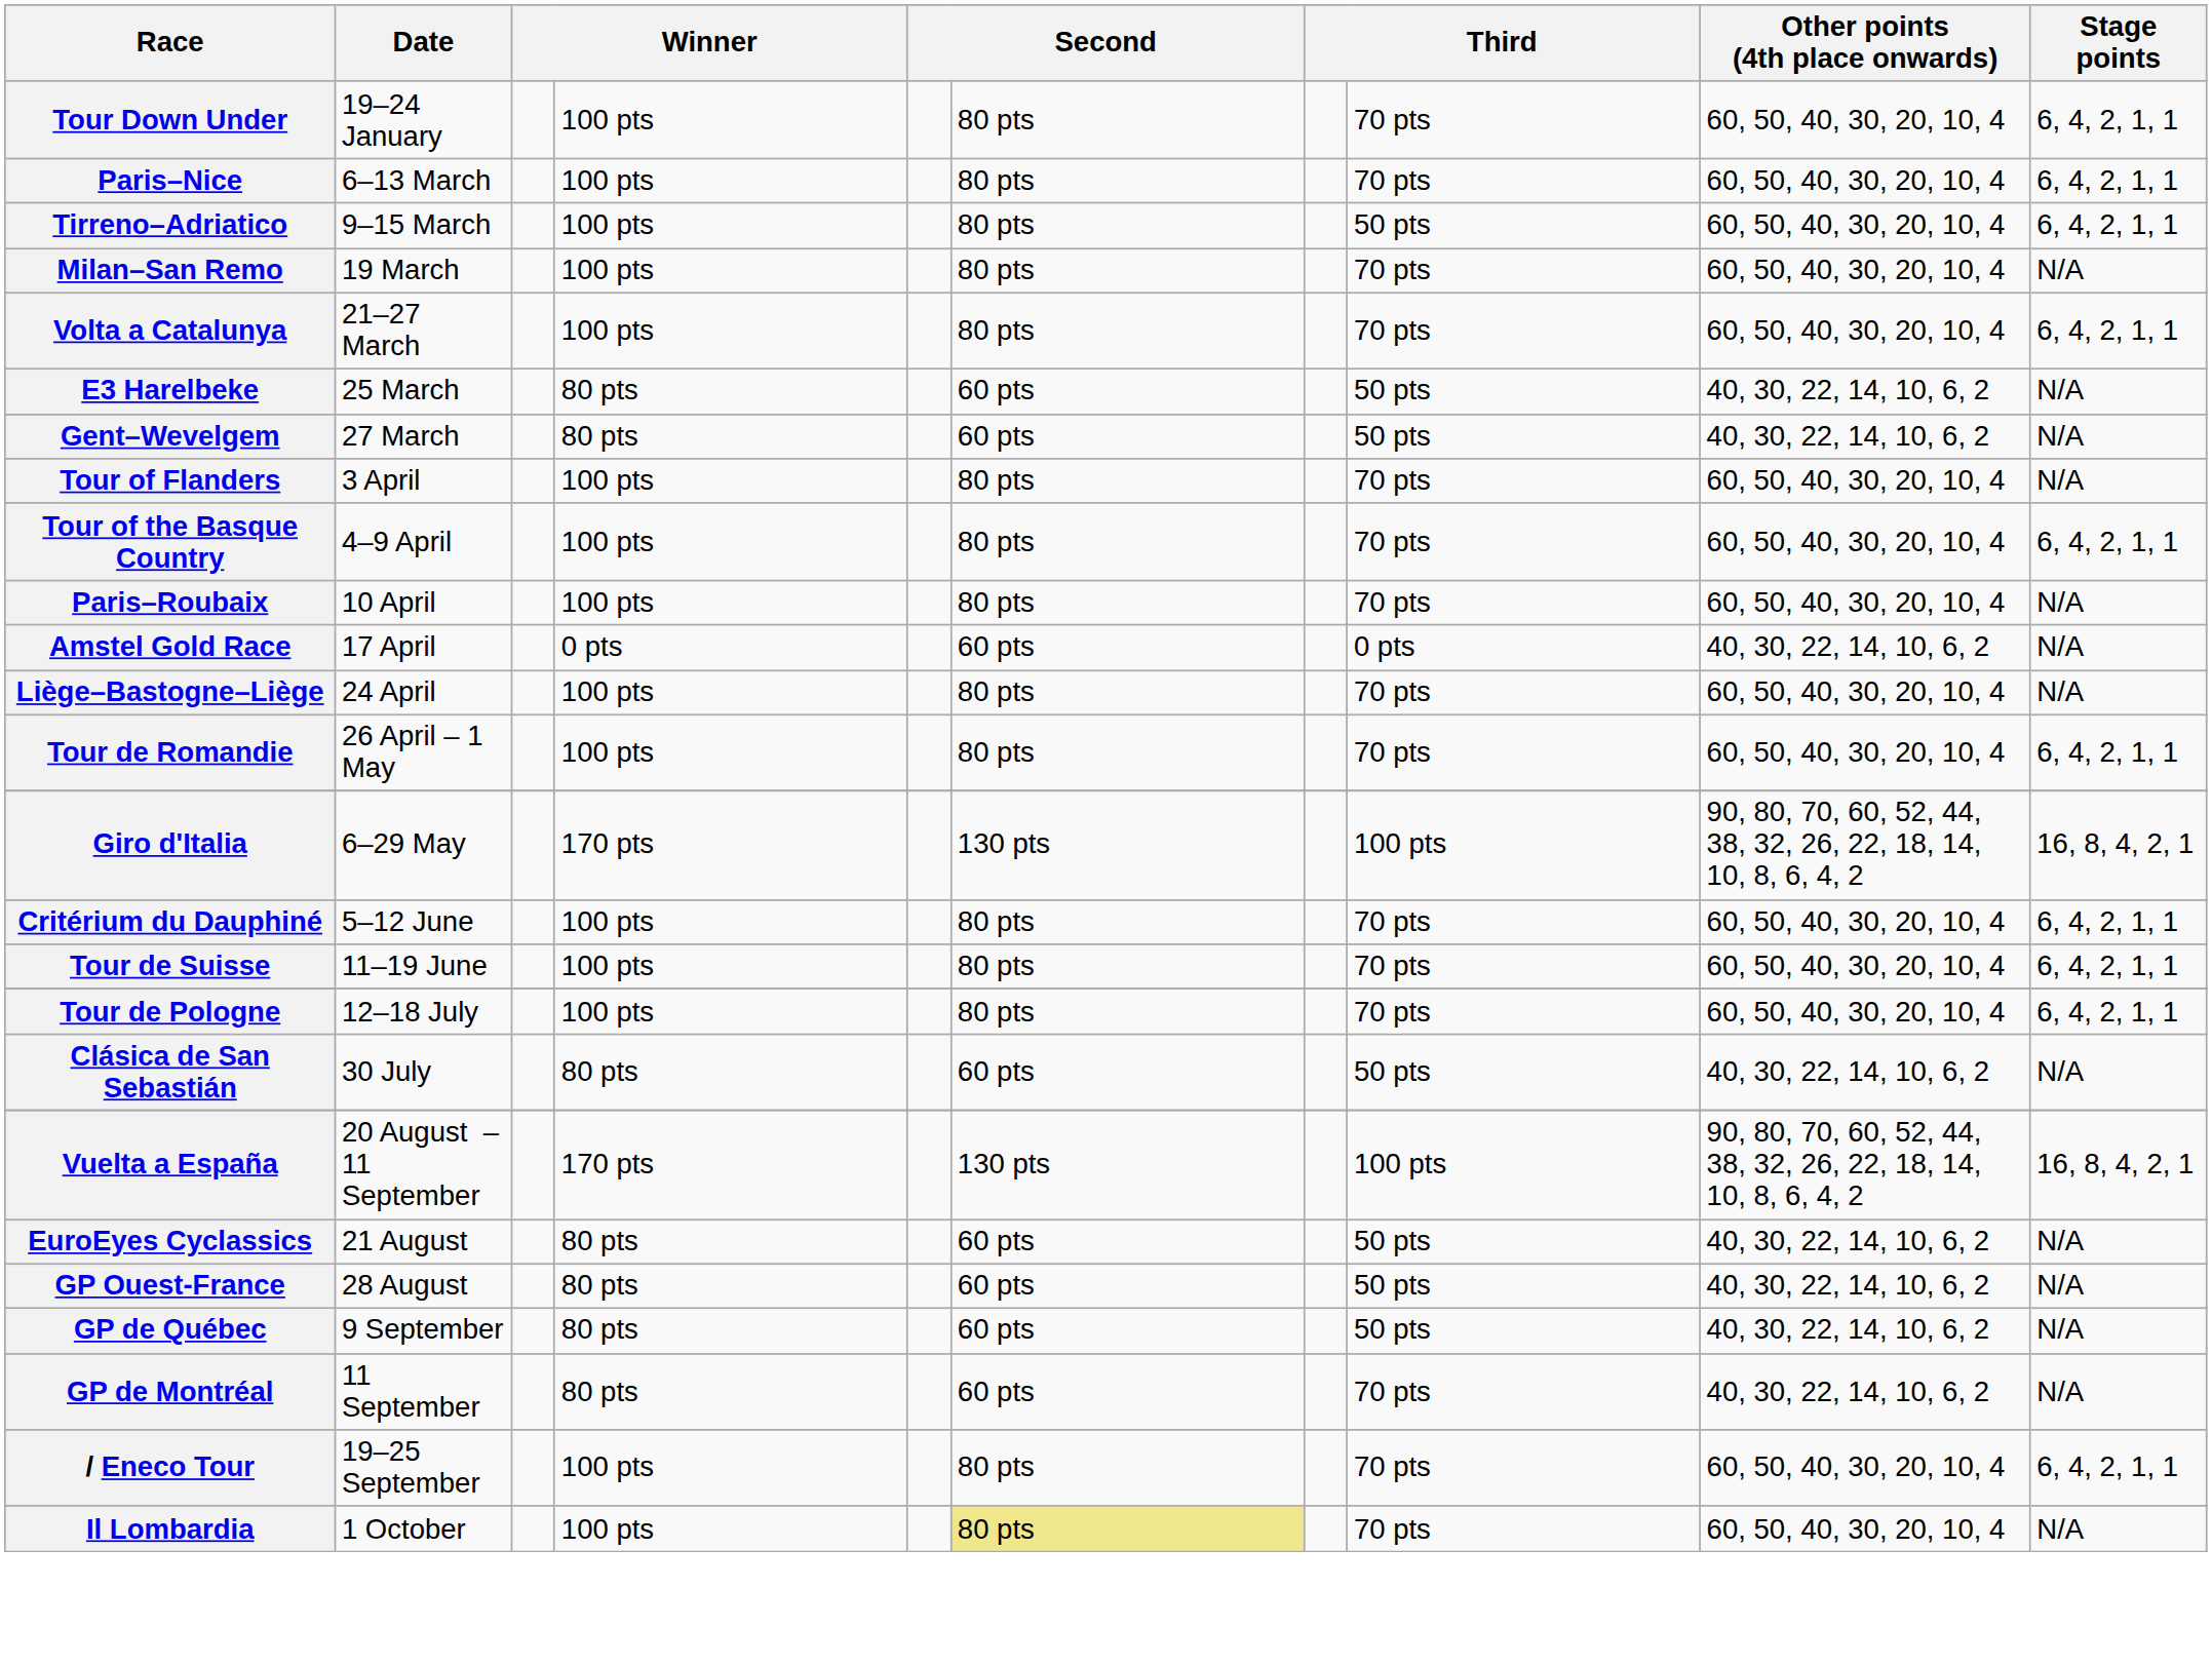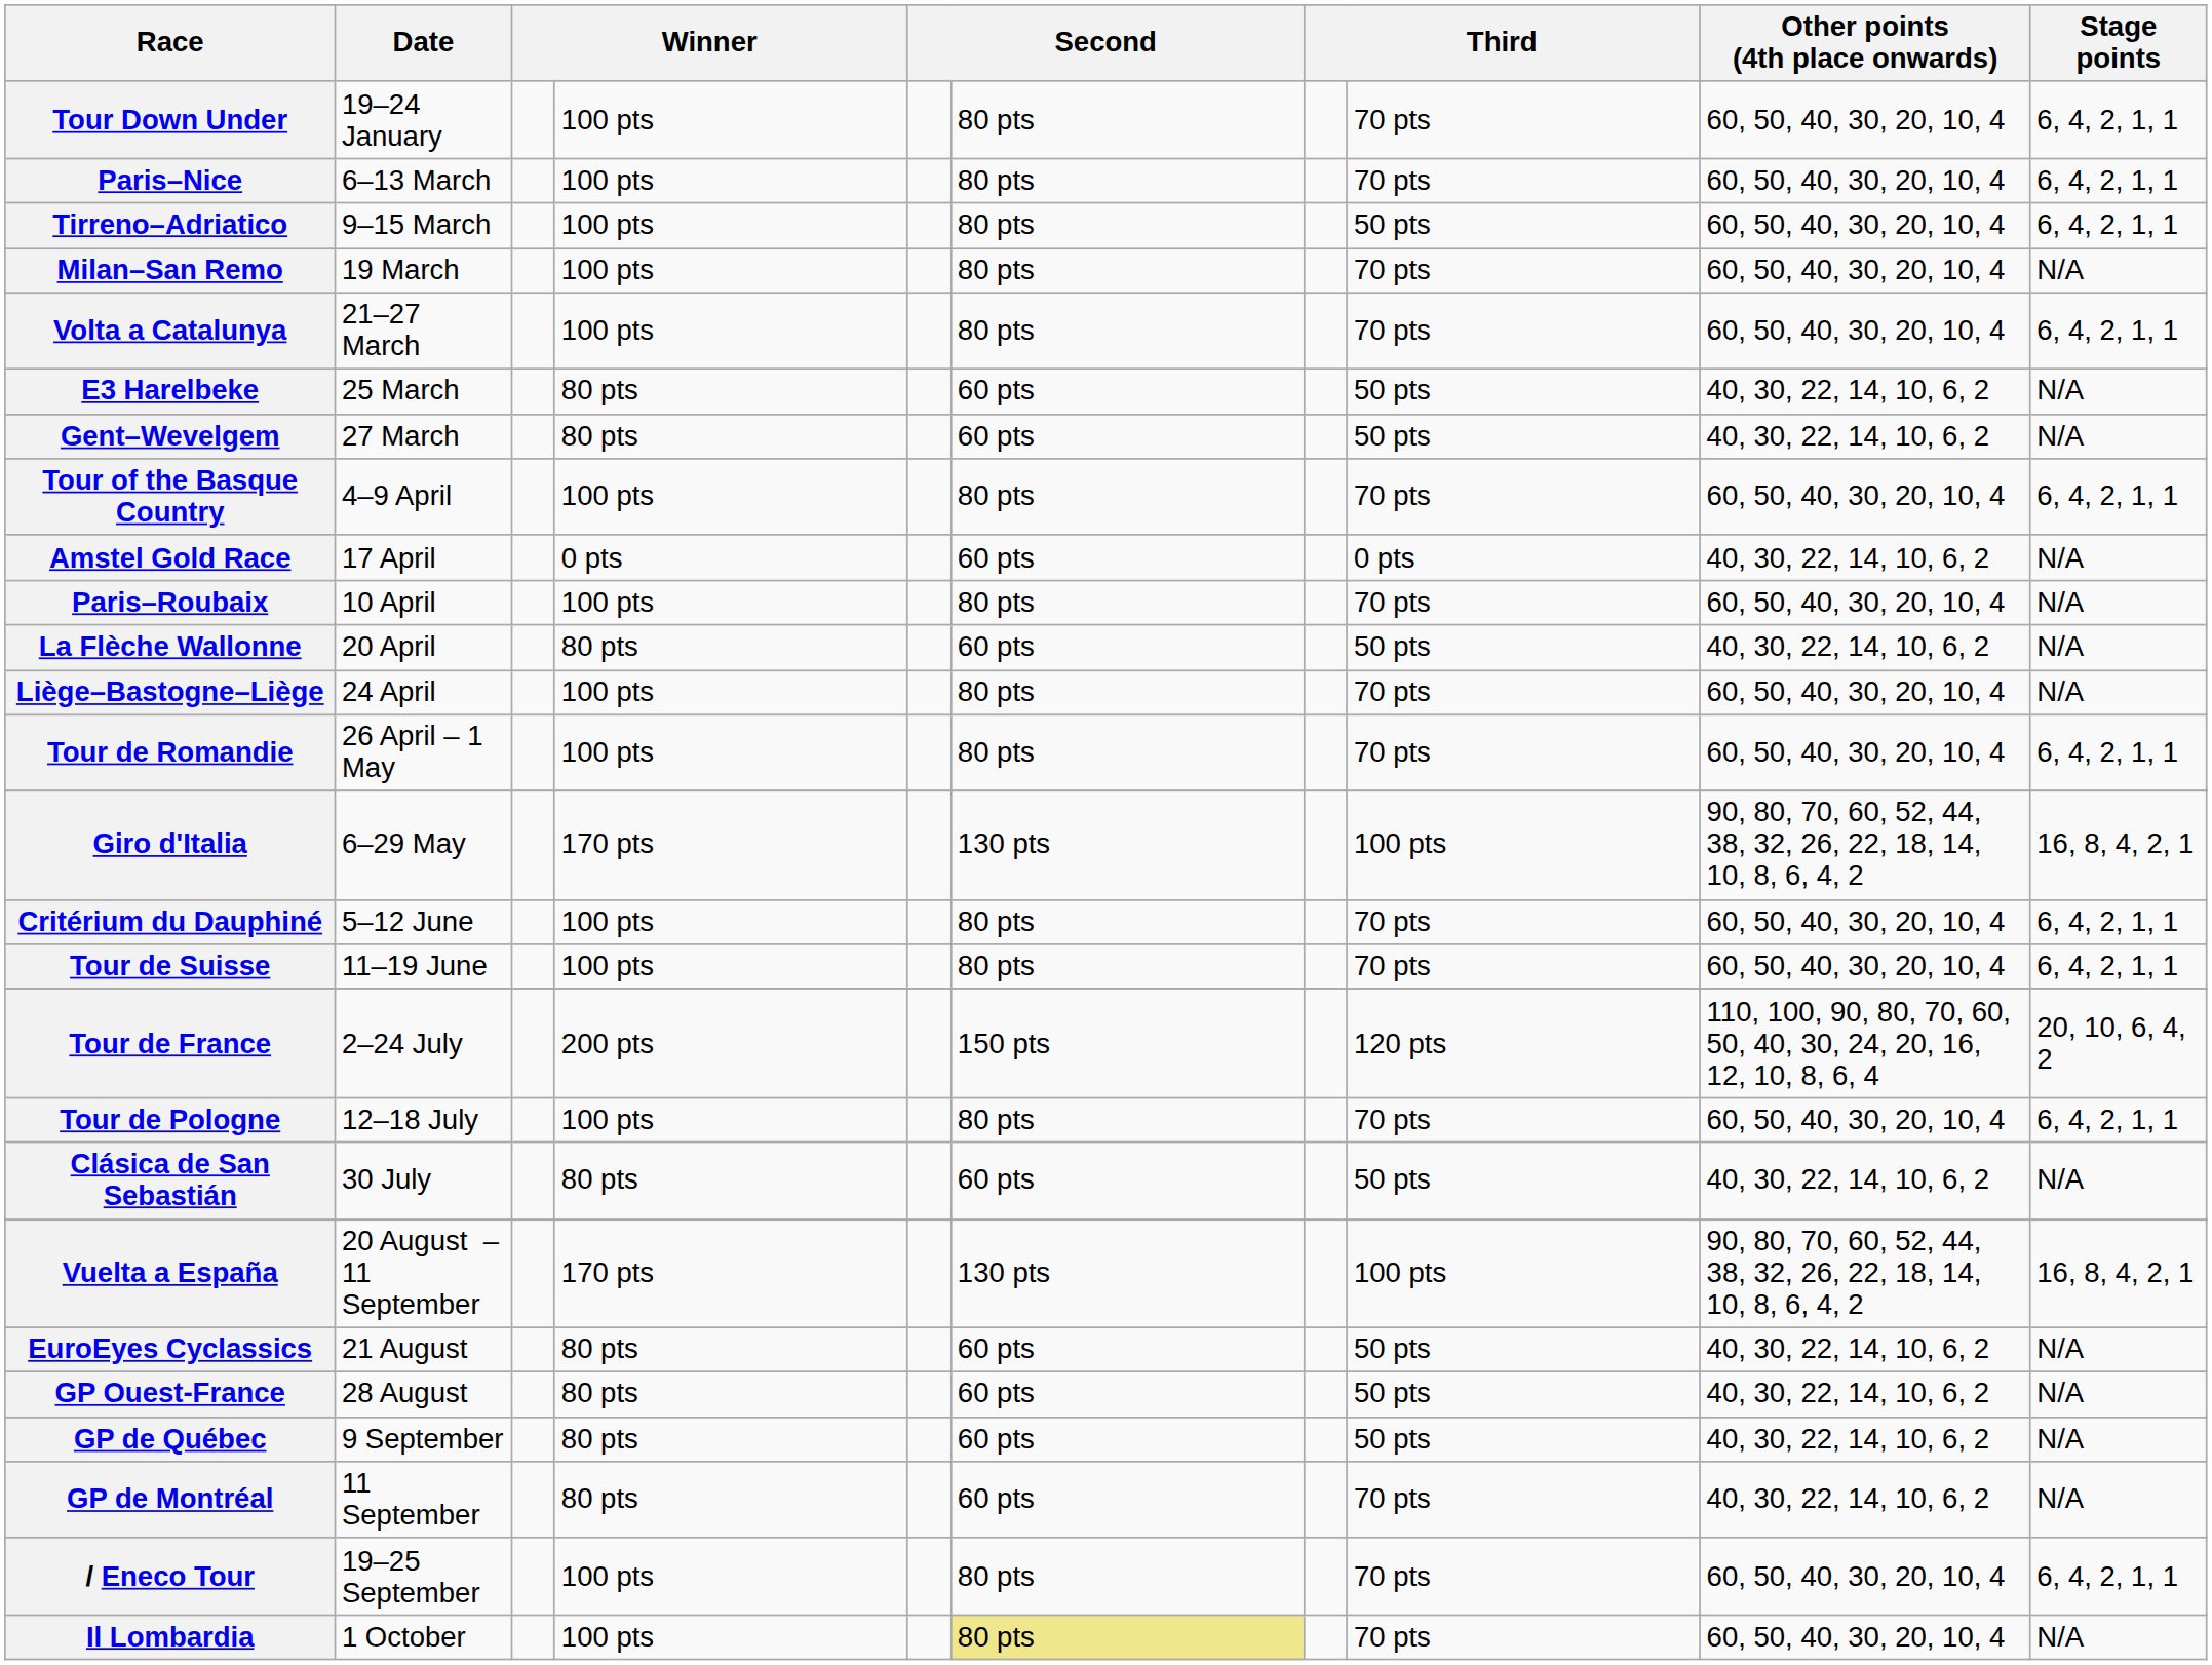- row: Tour of Flanders | 3 April | 100 pts | 80 pts | 70 pts | 60, 50, 40, 30, 20, 10, 4 | N/A
rows swapped: Paris–Roubaix <-> Amstel Gold Race
+ row: La Flèche Wallonne | 20 April | 80 pts | 60 pts | 50 pts | 40, 30, 22, 14, 10, 6, 2 | N/A
+ row: Tour de France | 2–24 July | 200 pts | 150 pts | 120 pts | 110, 100, 90, 80, 70, 60, 50, 40, 30, 24, 20, 16, 12, 10, 8, 6, 4 | 20, 10, 6, 4, 2
